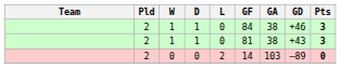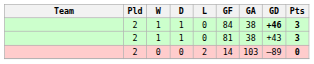row 2 | GD: normal -> bold
